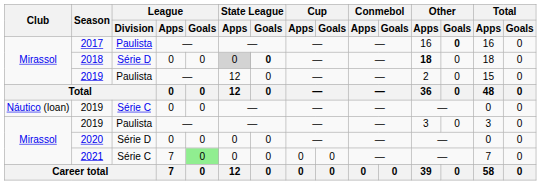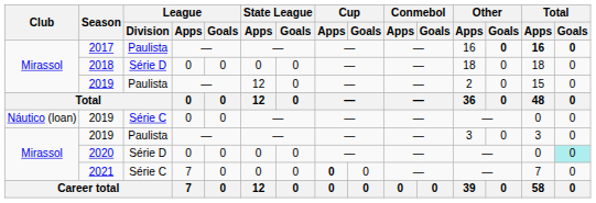2017 | Total / Apps: normal -> bold
2017 | Total / Goals: normal -> bold
2018 | State League / Apps: lightgrey background -> no background
2018 | State League / Goals: bold -> normal
2018 | Other / Apps: bold -> normal
2020 | Total / Goals: no background -> paleturquoise background
2021 | League / Goals: lightgreen background -> no background
2021 | Cup / Apps: normal -> bold
